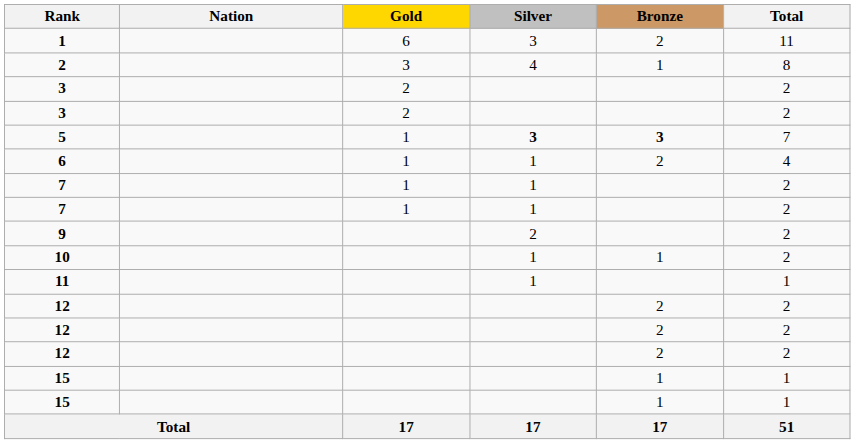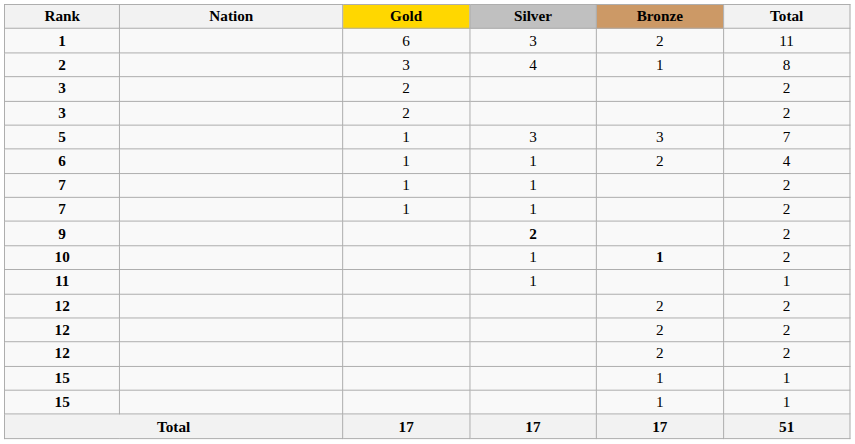5 | Silver: bold -> normal
5 | Bronze: bold -> normal
9 | Silver: normal -> bold
10 | Bronze: normal -> bold
